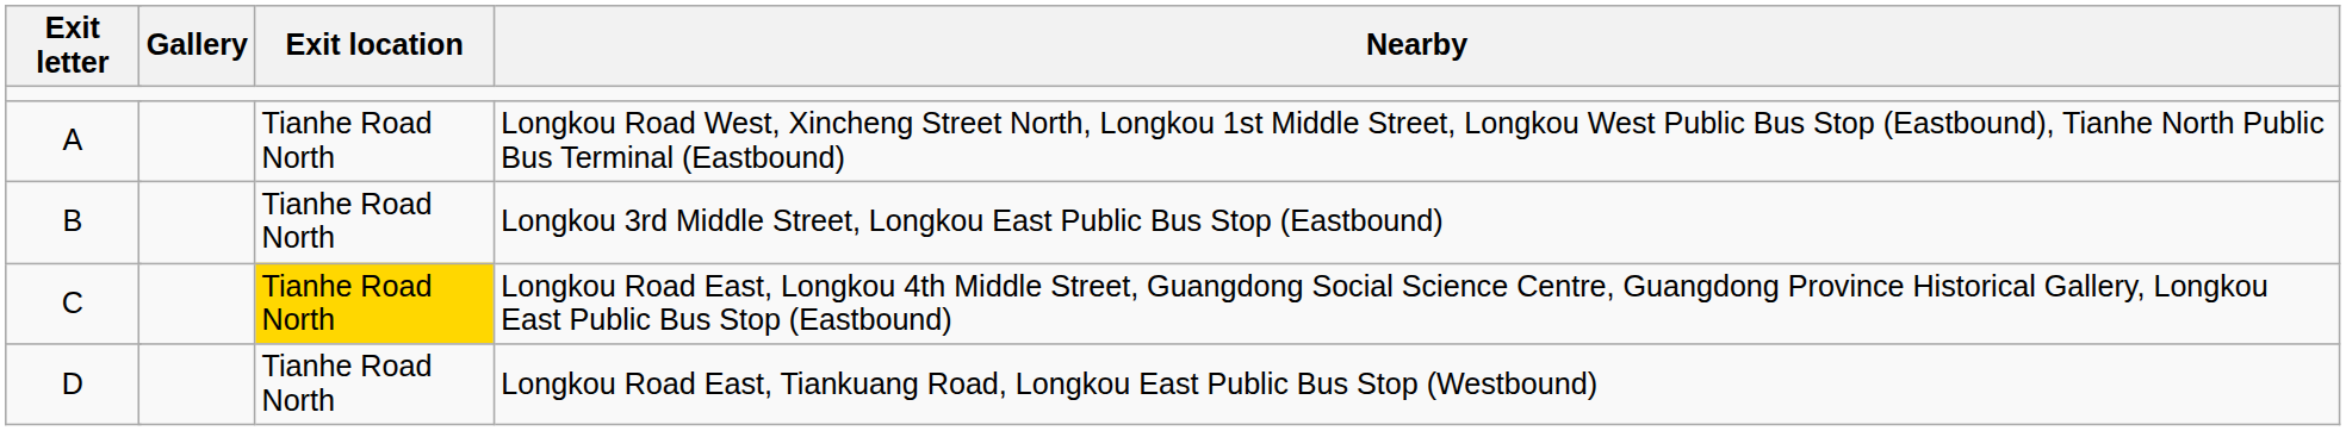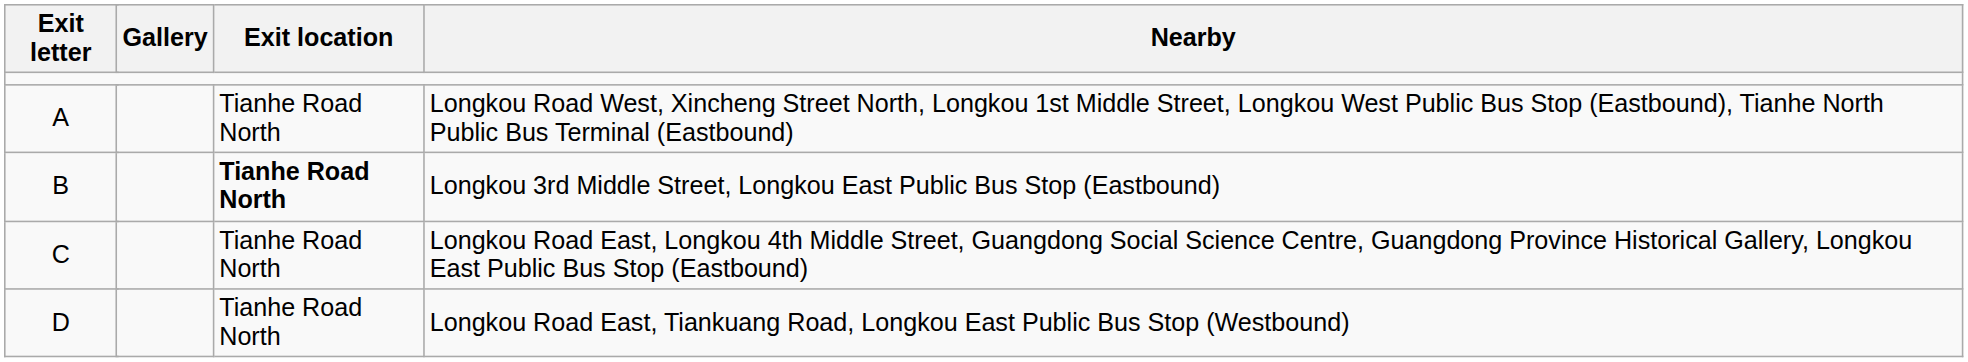B | Exit location: normal -> bold
C | Exit location: gold background -> no background
